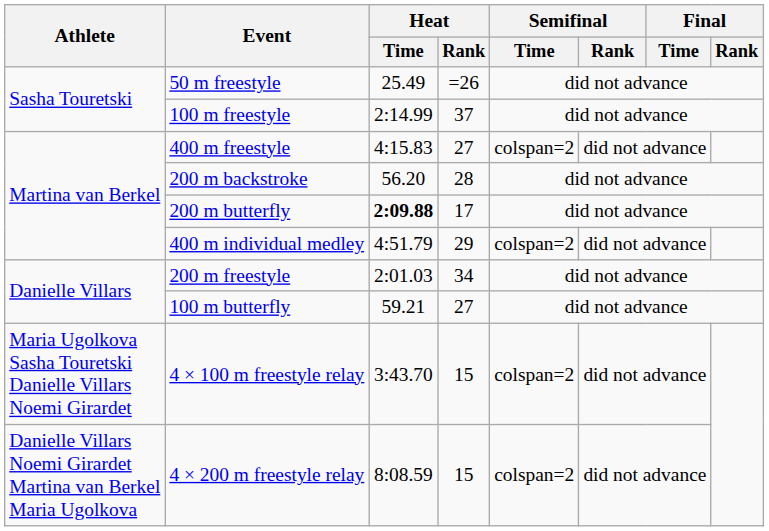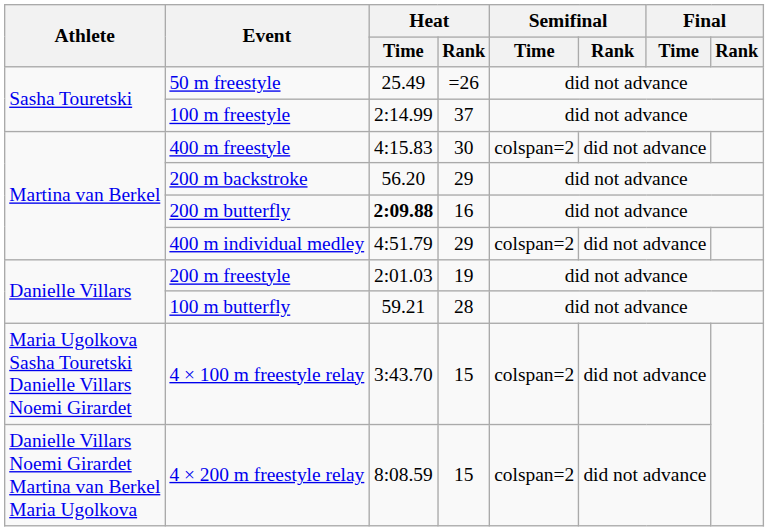400 m freestyle | Heat / Rank: 27 -> 30
200 m backstroke | Heat / Rank: 28 -> 29
200 m butterfly | Heat / Rank: 17 -> 16
200 m freestyle | Heat / Rank: 34 -> 19
100 m butterfly | Heat / Rank: 27 -> 28
